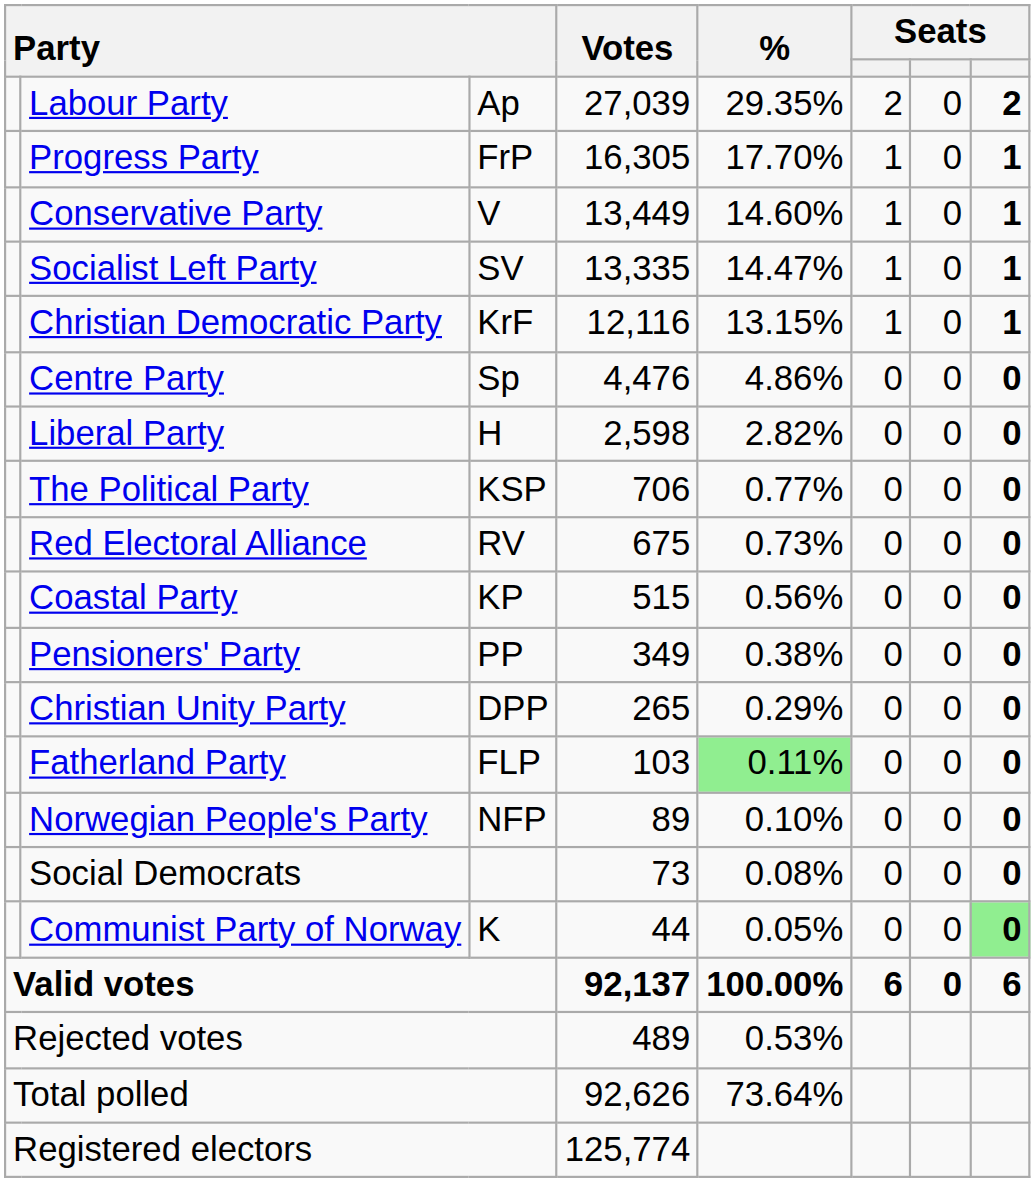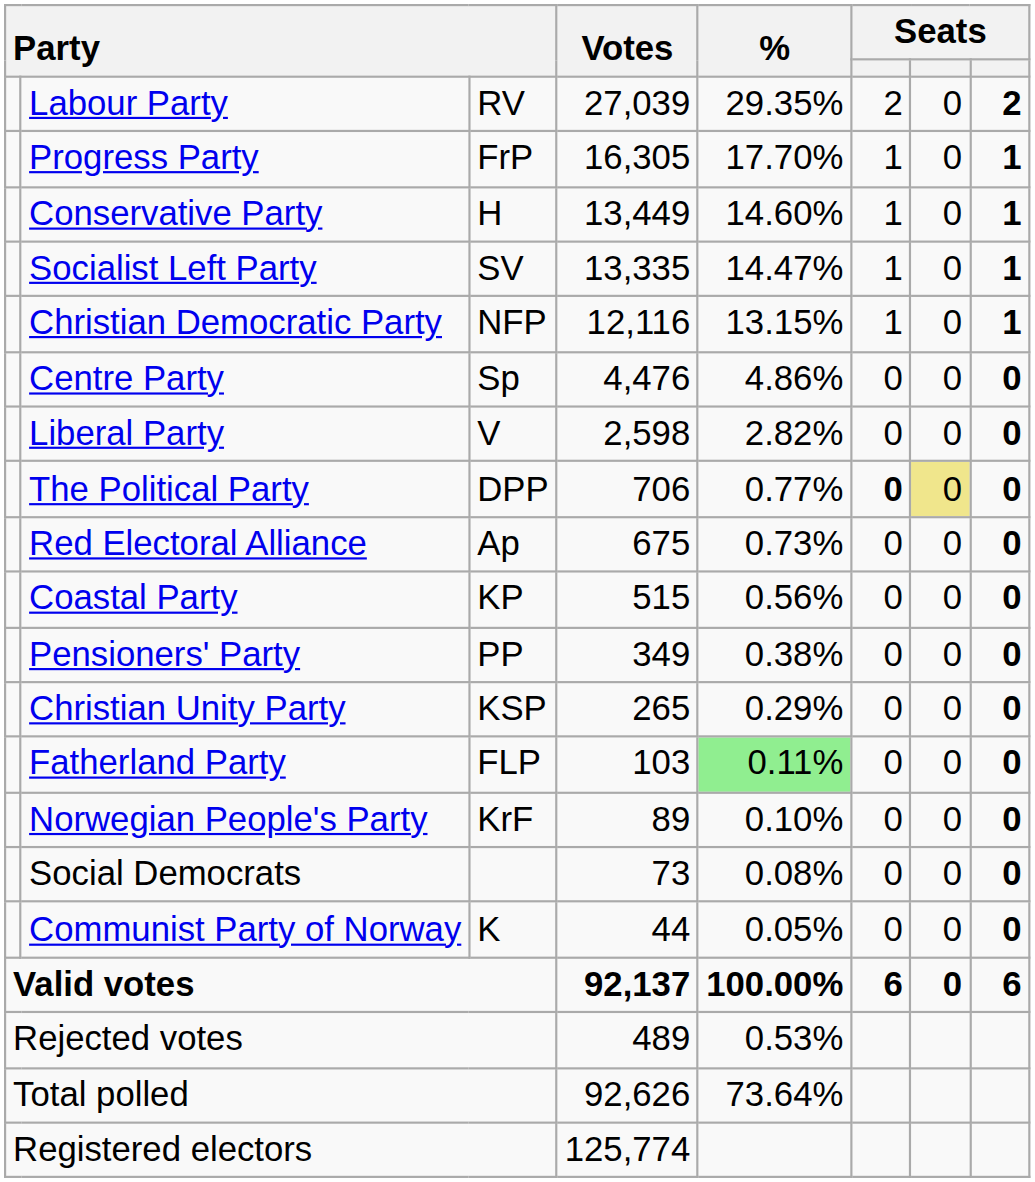Labour Party | column 3: Ap -> RV
Conservative Party | column 3: V -> H
Christian Democratic Party | column 3: KrF -> NFP
Liberal Party | column 3: H -> V
The Political Party | column 3: KSP -> DPP
The Political Party | column 6: normal -> bold
The Political Party | column 7: no background -> khaki background
Red Electoral Alliance | column 3: RV -> Ap
Christian Unity Party | column 3: DPP -> KSP
Norwegian People's Party | column 3: NFP -> KrF
Communist Party of Norway | column 8: lightgreen background -> no background
